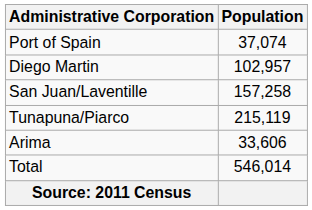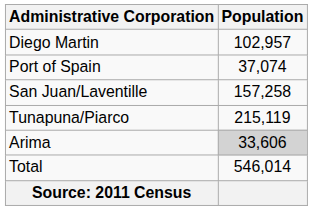rows swapped: Port of Spain <-> Diego Martin
Arima | Population: no background -> lightgrey background
